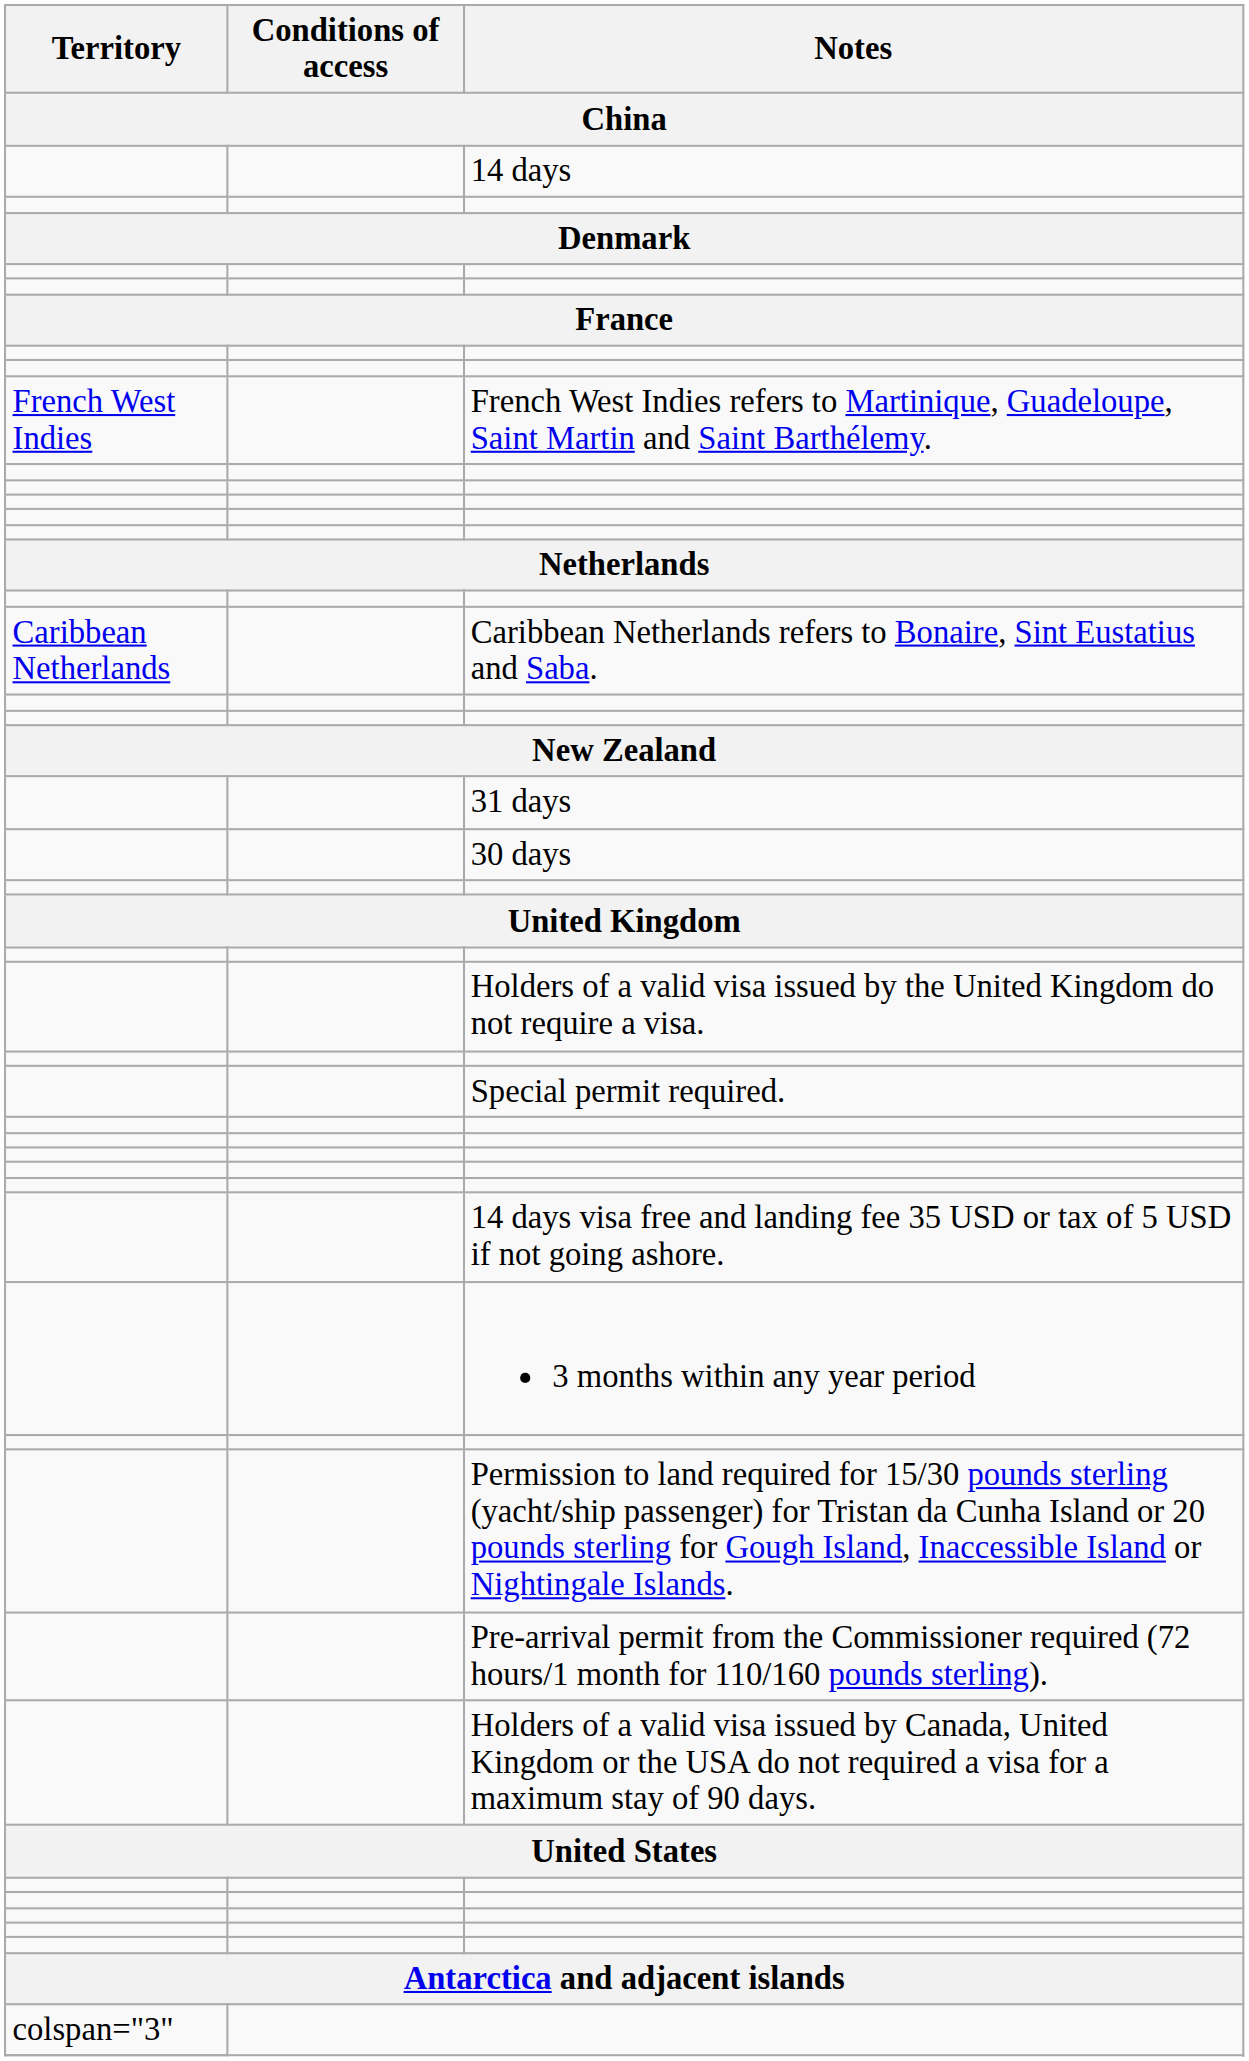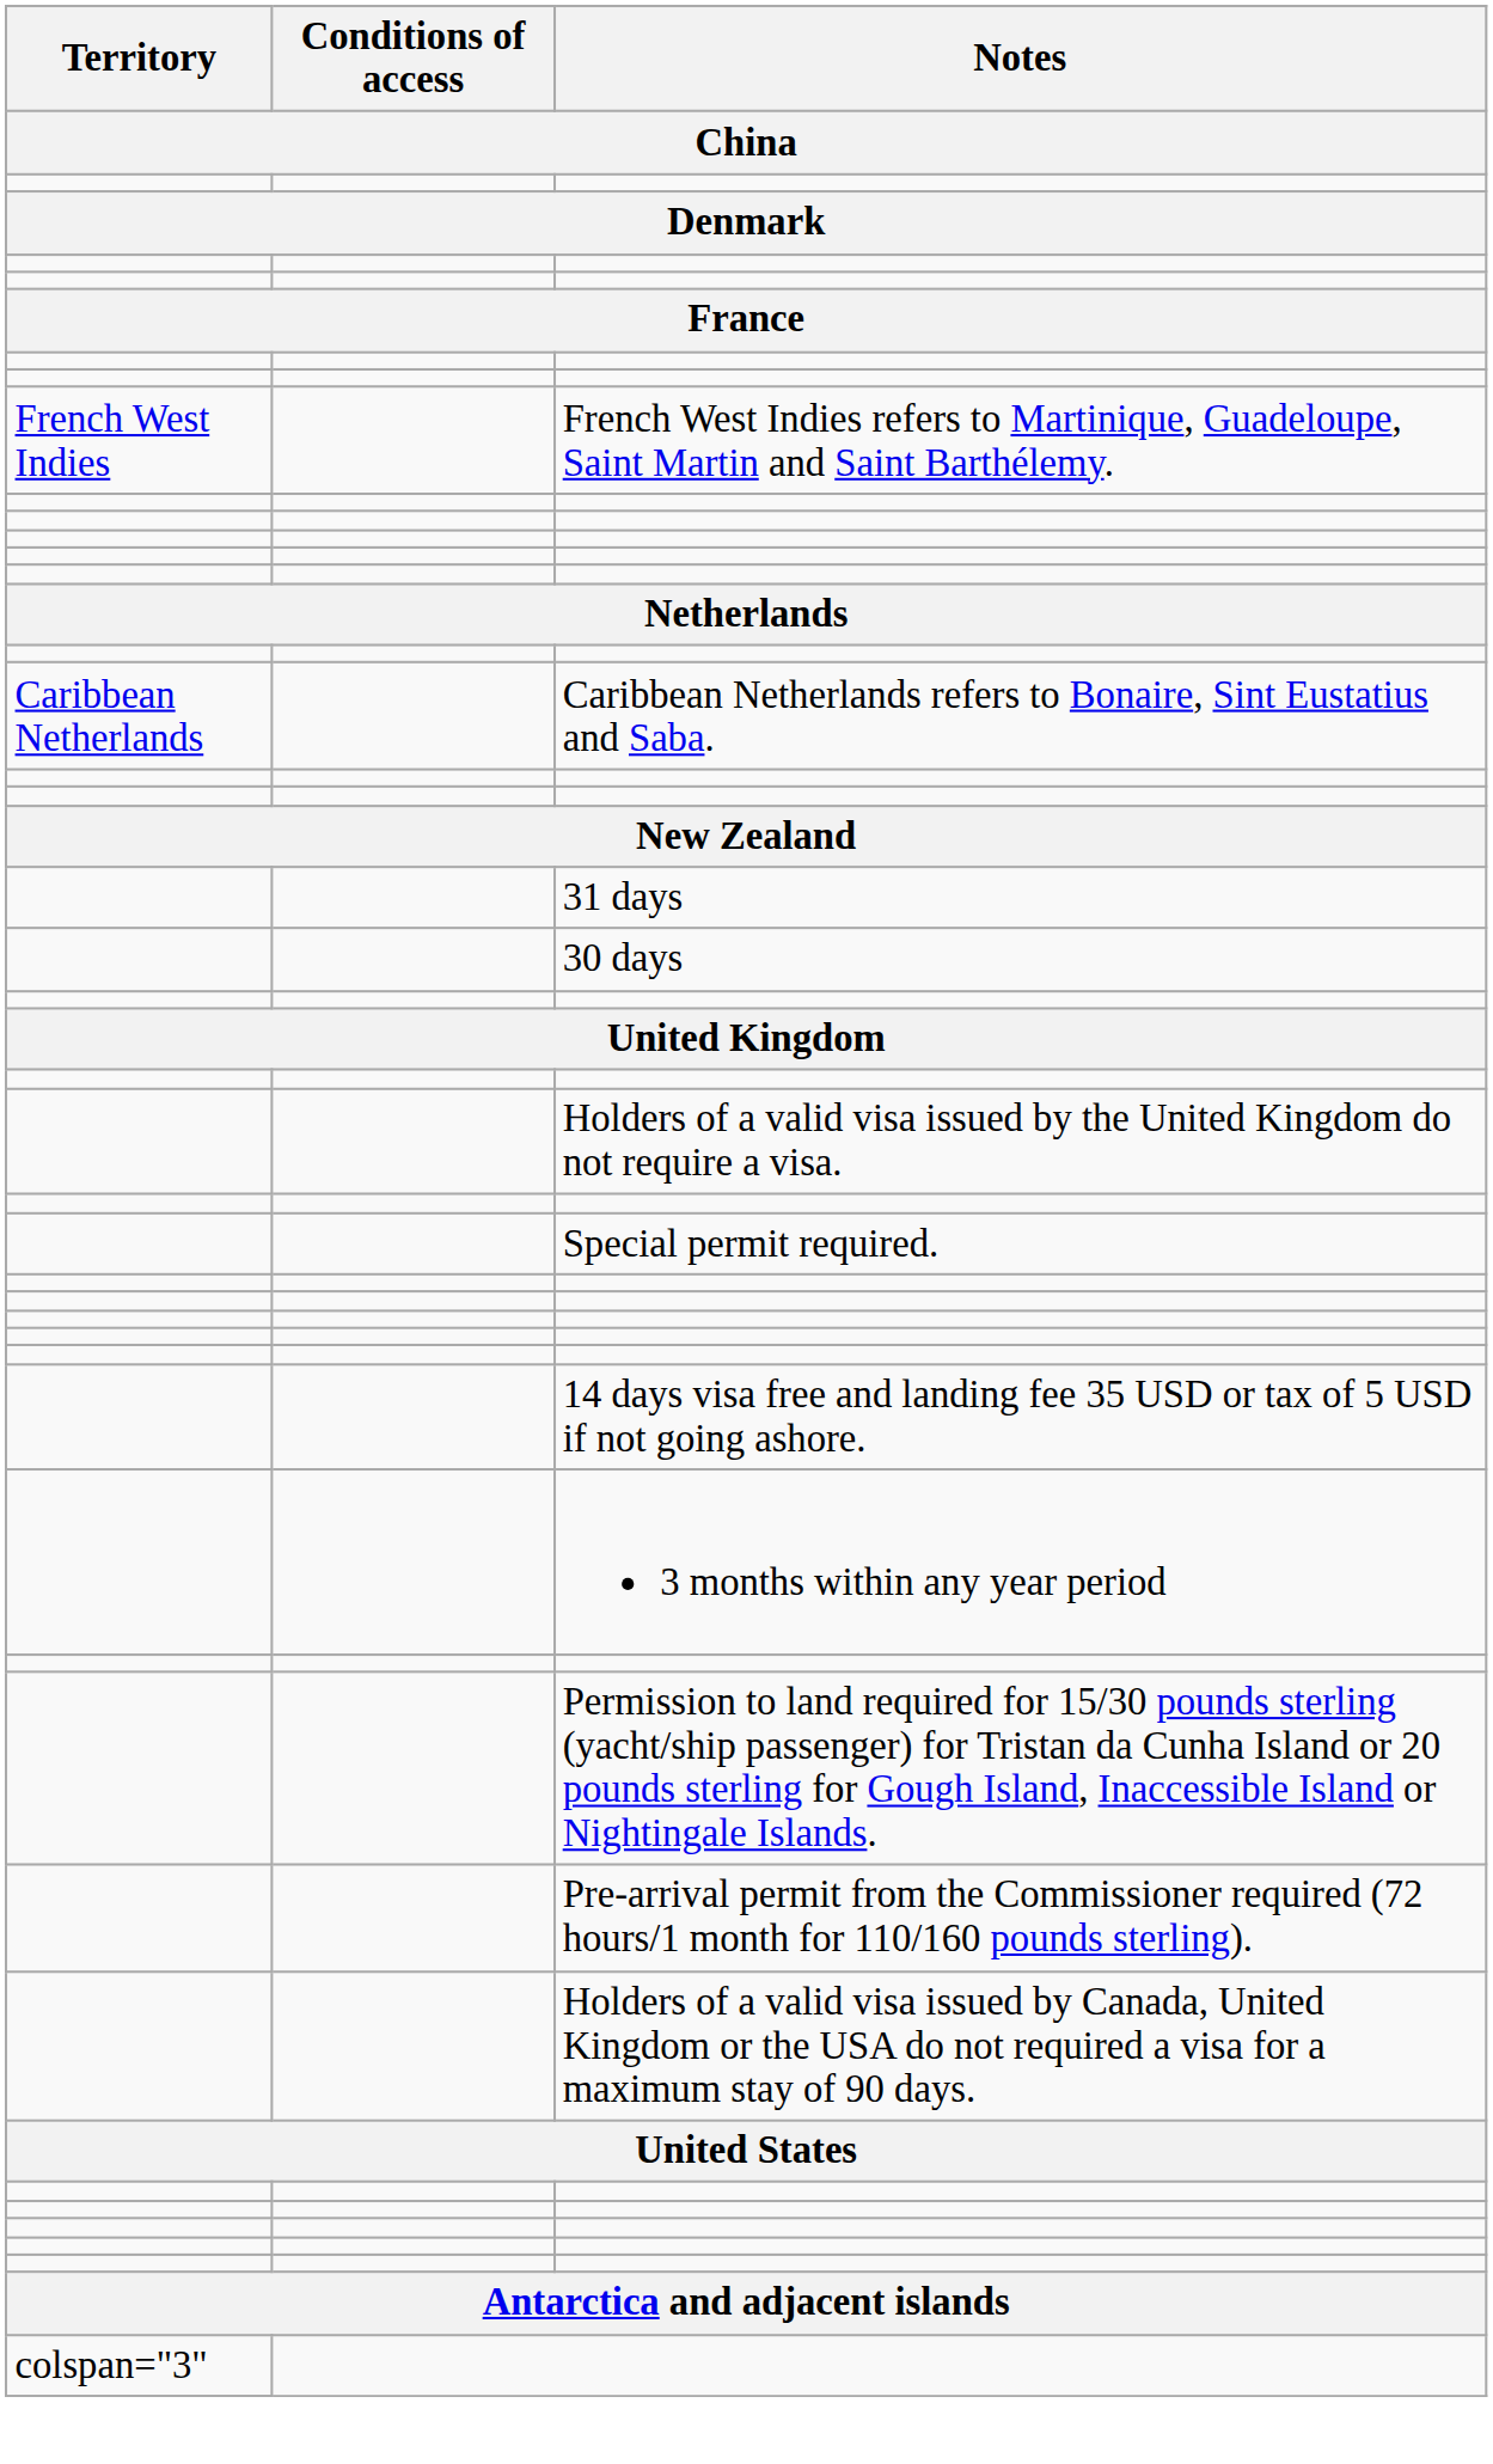- row: 14 days
